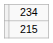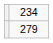row 2 | column 2: 215 -> 279
